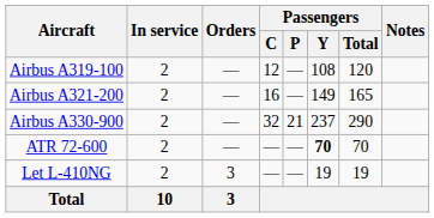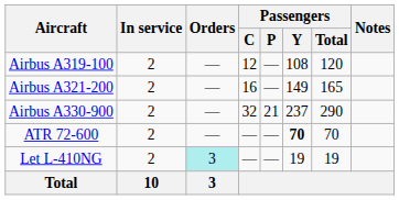Let L-410NG | Orders: no background -> paleturquoise background
